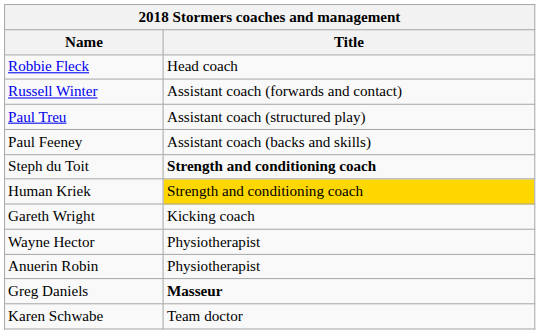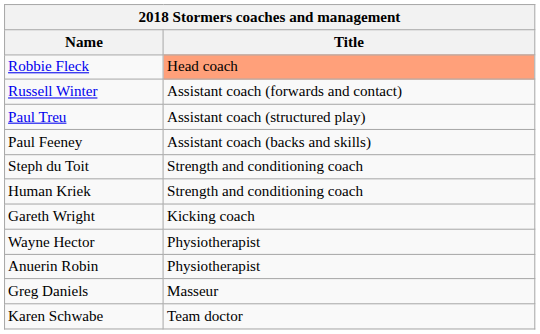Robbie Fleck | Title: no background -> lightsalmon background
Steph du Toit | Title: bold -> normal
Human Kriek | Title: gold background -> no background
Greg Daniels | Title: bold -> normal
